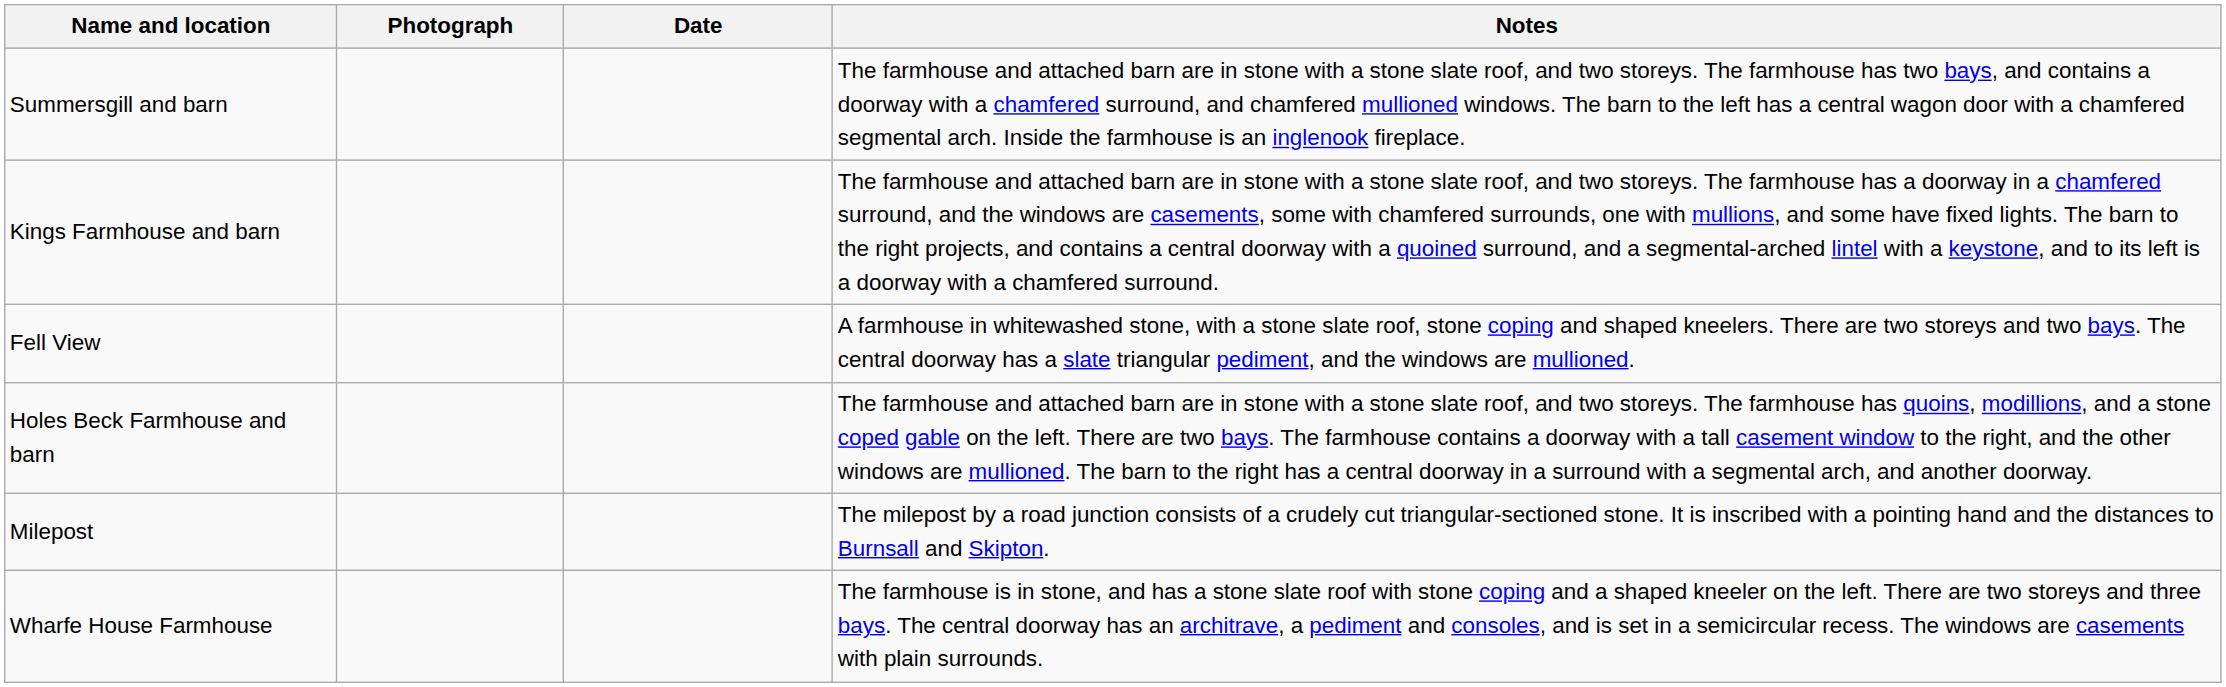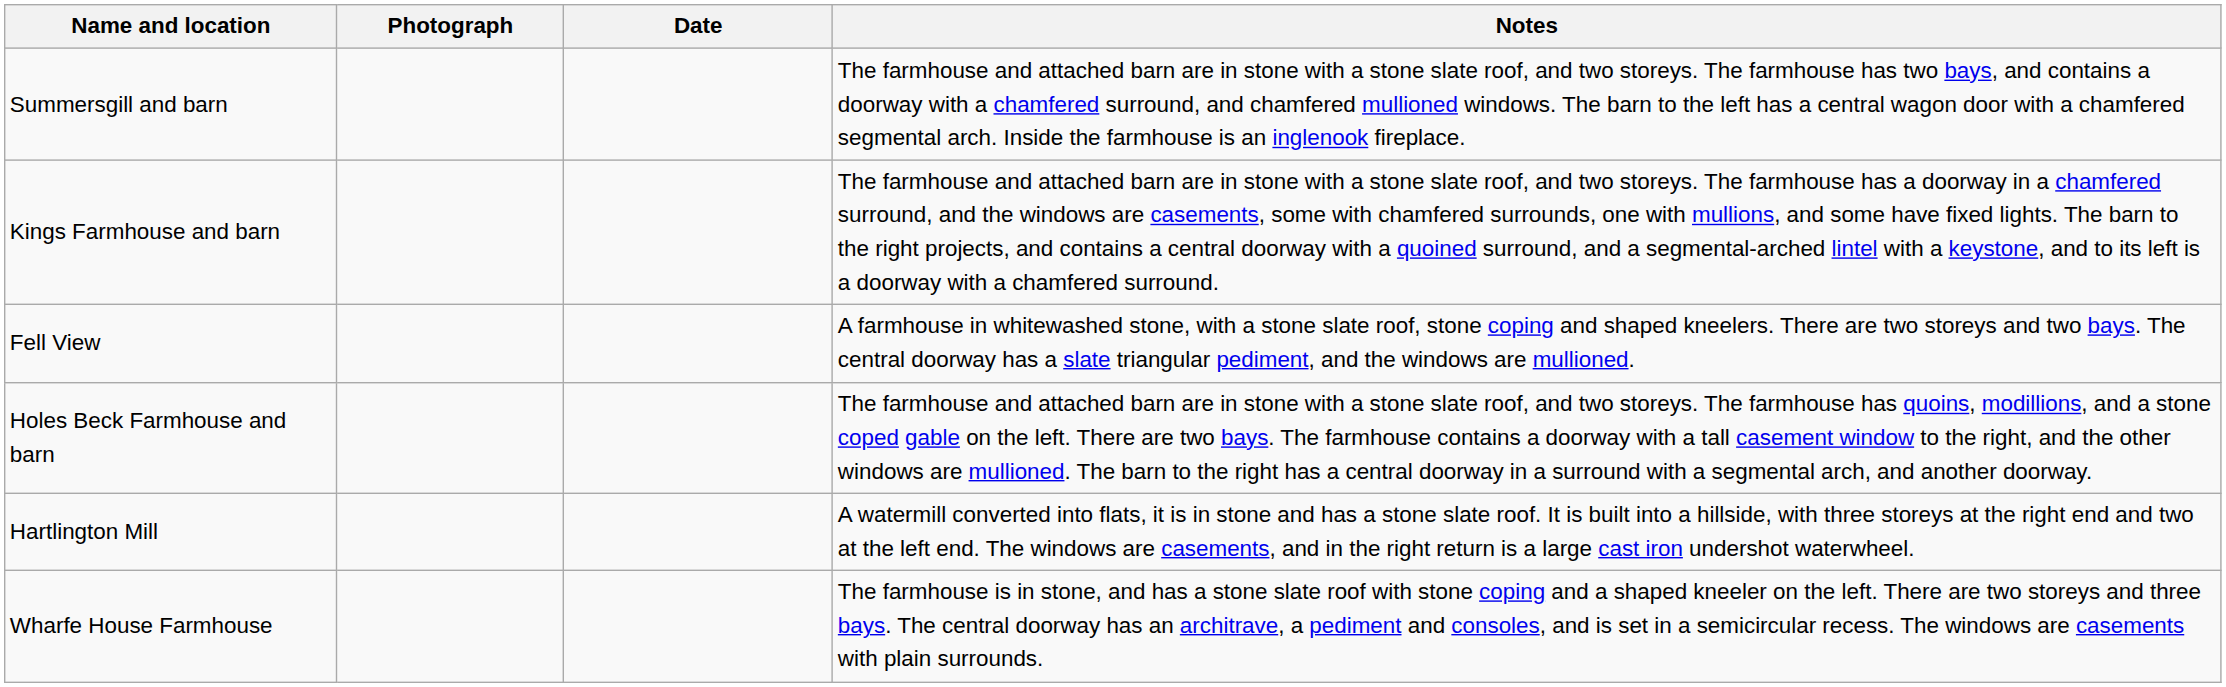+ row: Hartlington Mill | A watermill converted into flats, it is in stone and has a stone slate roof. It is built into a hillside, with three storeys at the right end and two at the left end. The windows are casements, and in the right return is a large cast iron undershot waterwheel.
- row: Milepost | The milepost by a road junction consists of a crudely cut triangular-sectioned stone. It is inscribed with a pointing hand and the distances to Burnsall and Skipton.
